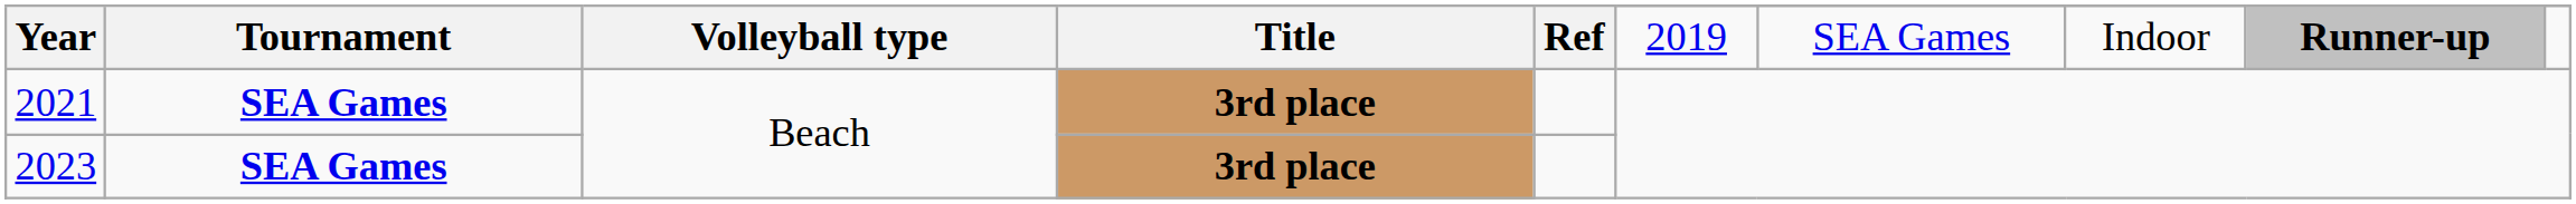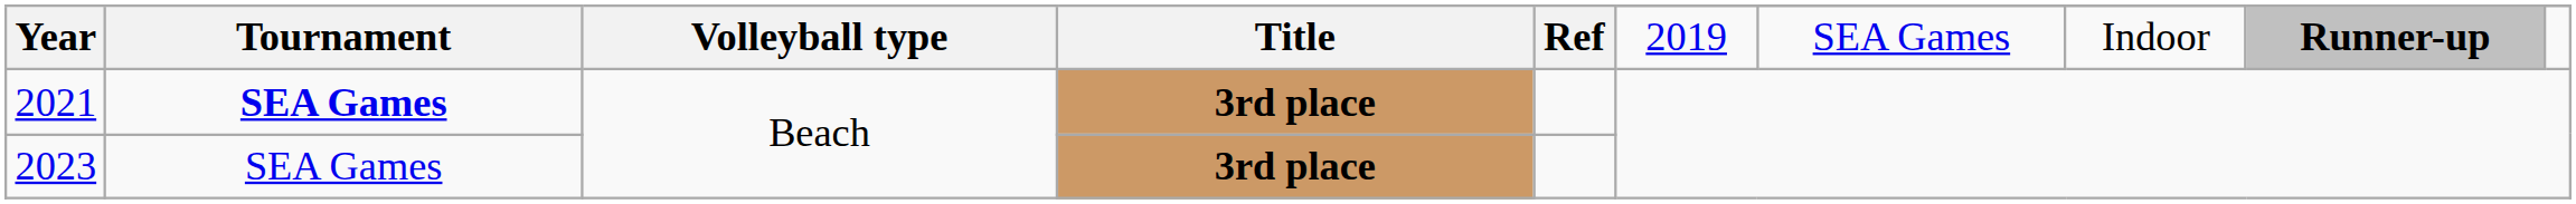2023 | Tournament: bold -> normal
